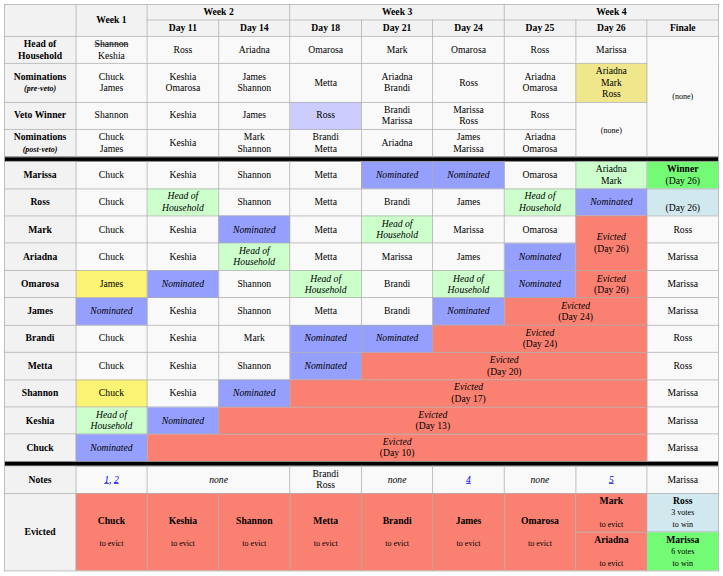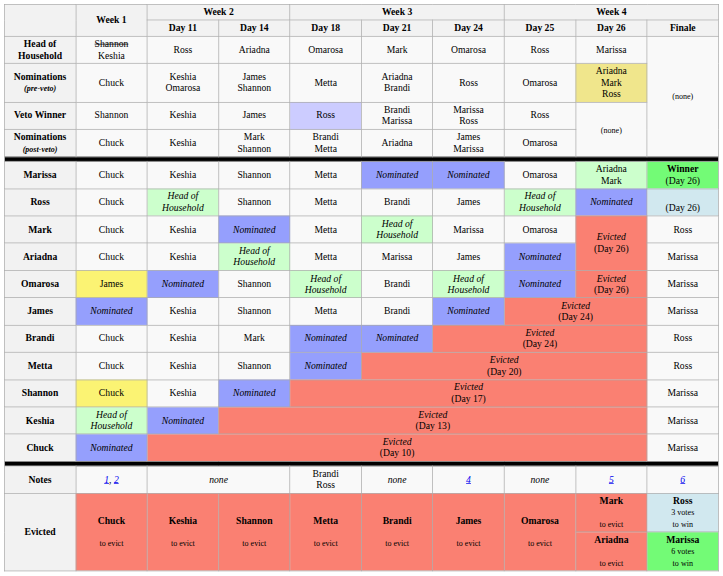Nominations (pre-veto) | Week 1: Chuck James -> Chuck
Nominations (pre-veto) | Week 4 / Day 25: Ariadna Omarosa -> Omarosa
Nominations (post-veto) | Week 1: Chuck James -> Chuck
Nominations (post-veto) | Week 4 / Day 25: Ariadna Omarosa -> Omarosa
Notes | Week 4 / Finale: Marissa -> 6
